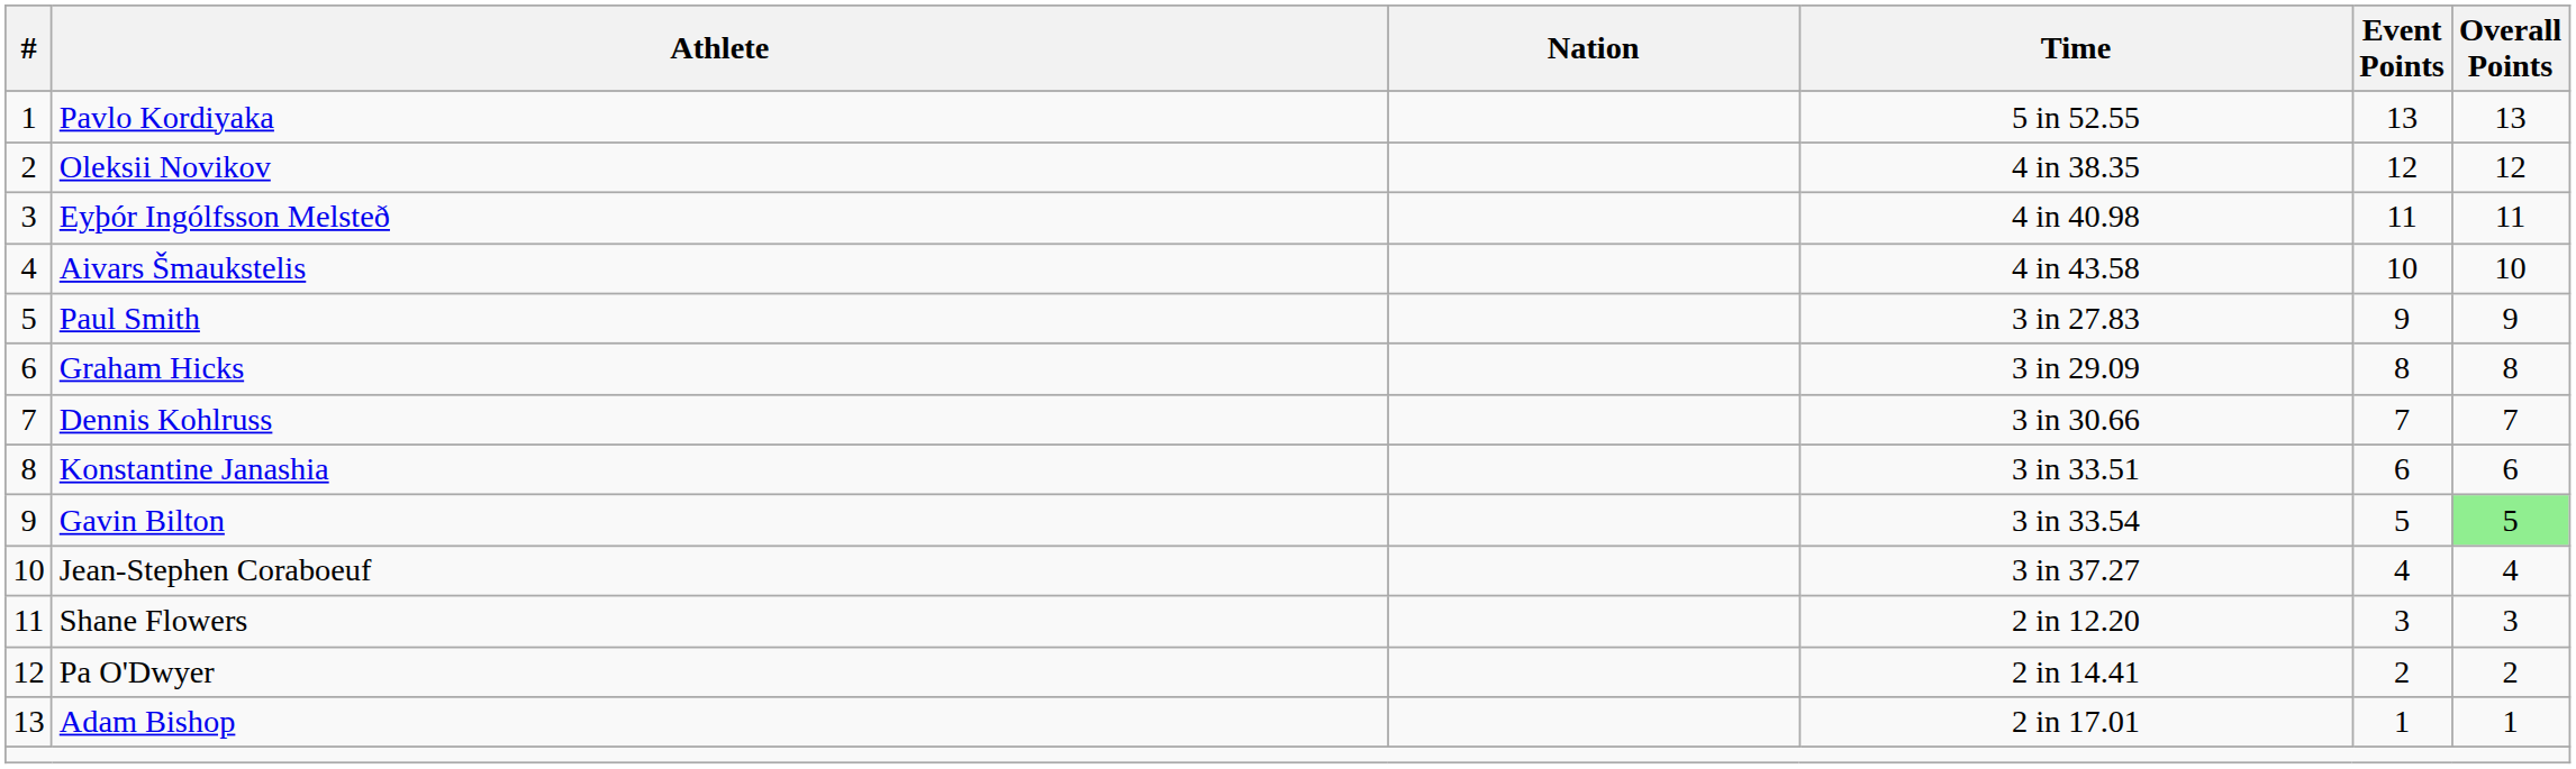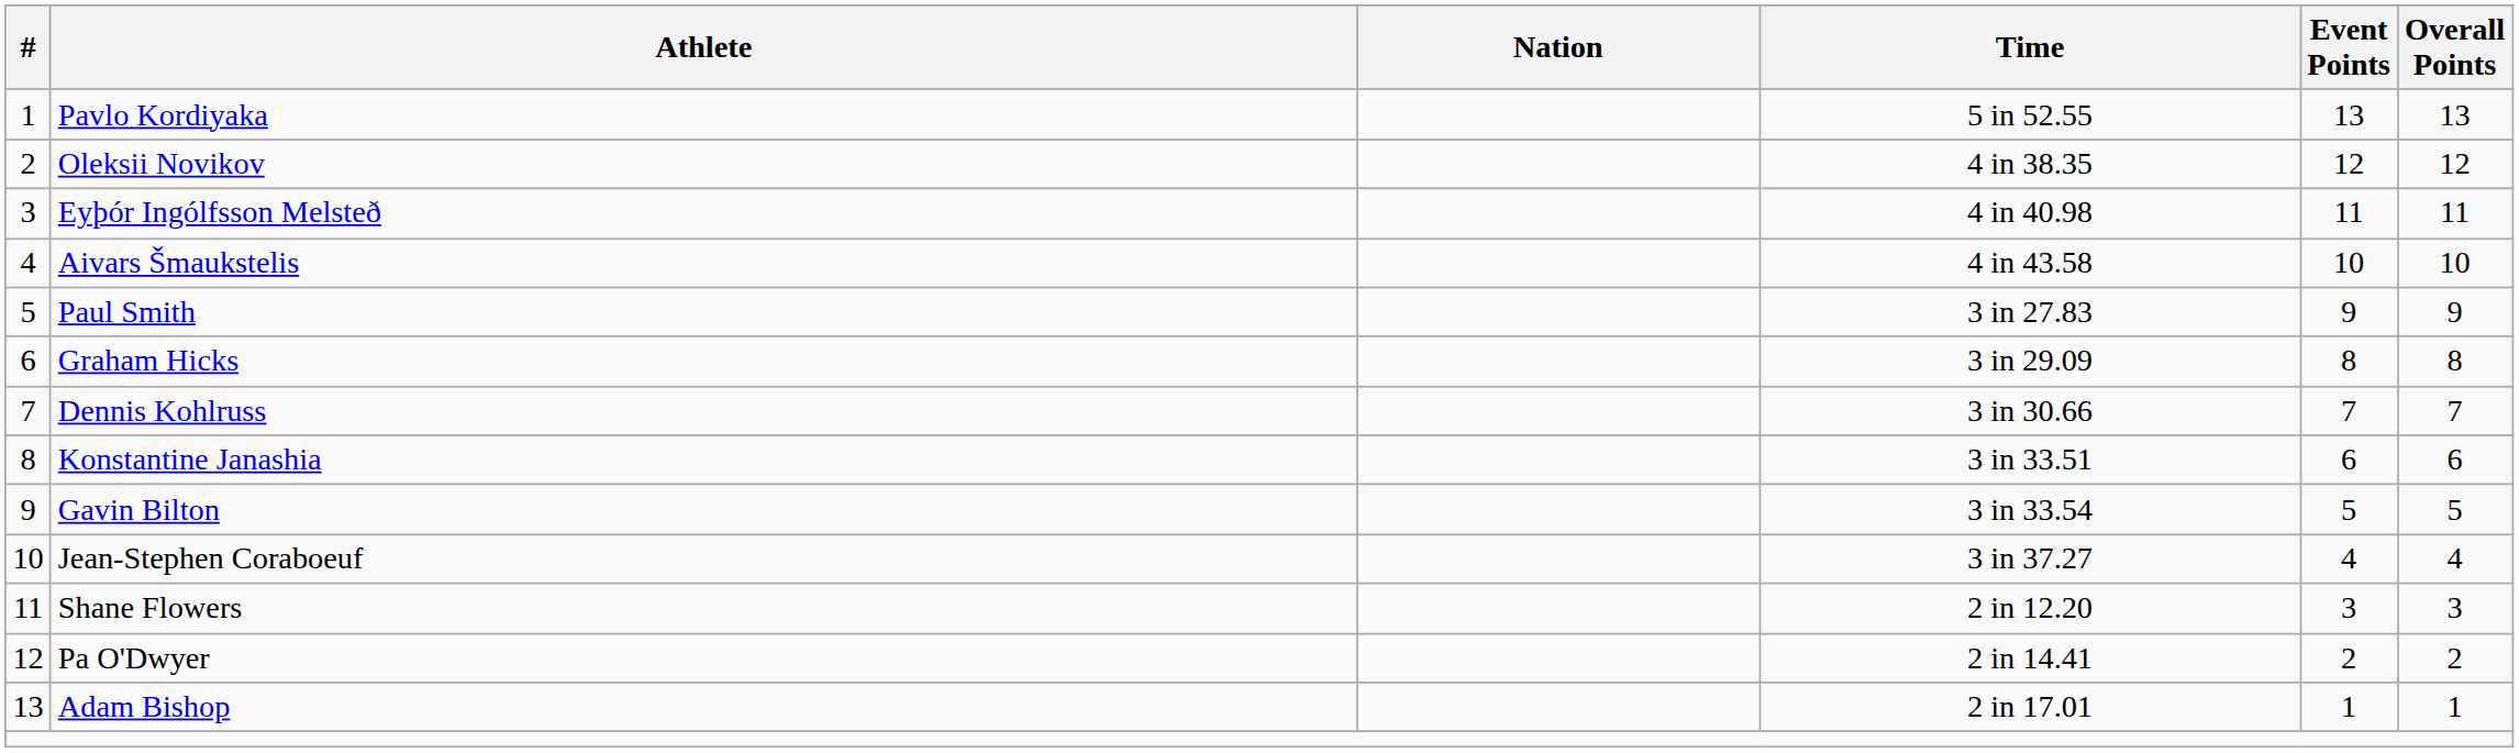Gavin Bilton | Overall Points: lightgreen background -> no background
